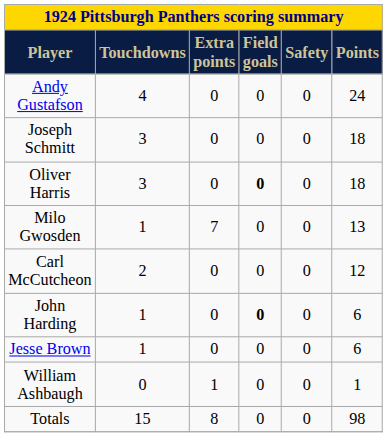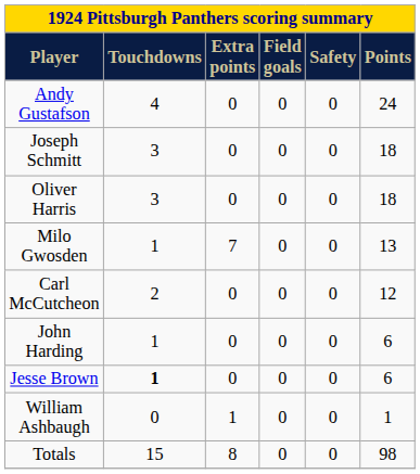Oliver Harris | Field goals: bold -> normal
John Harding | Field goals: bold -> normal
Jesse Brown | Touchdowns: normal -> bold
